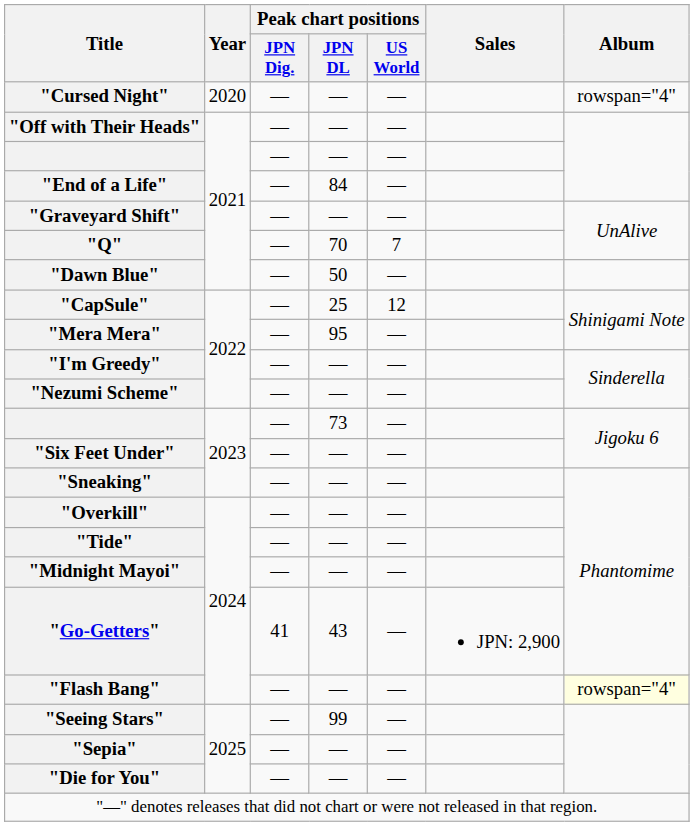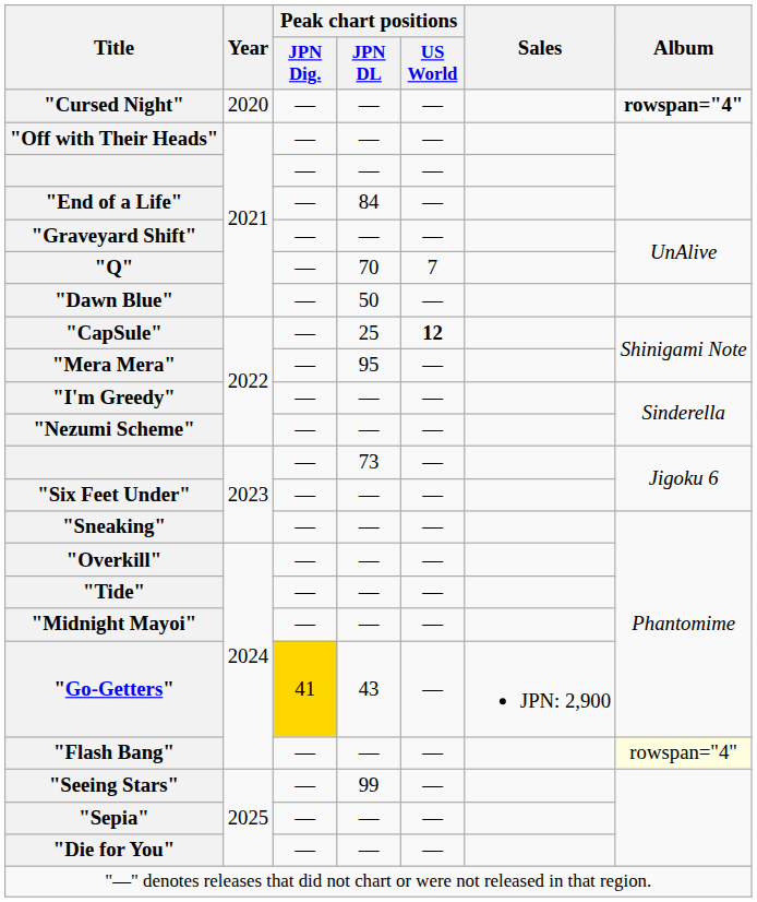"Cursed Night" | Album: normal -> bold
"CapSule" | Peak chart positions / US World: normal -> bold
"Go-Getters" | Peak chart positions / JPN Dig.: no background -> gold background
